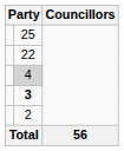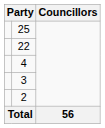4 | column 2: lightgrey background -> no background
3 | column 2: bold -> normal
